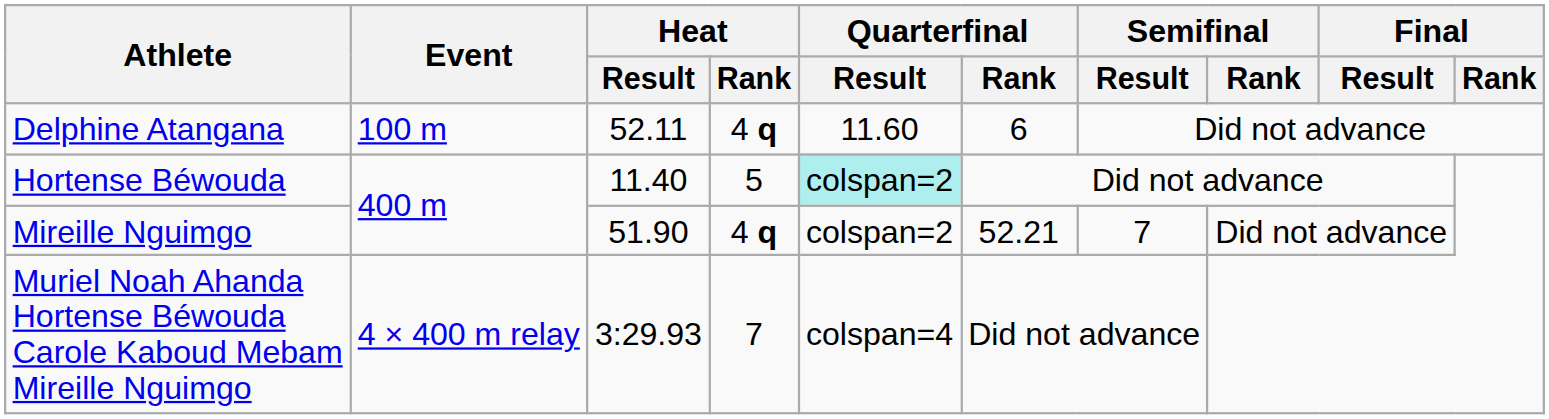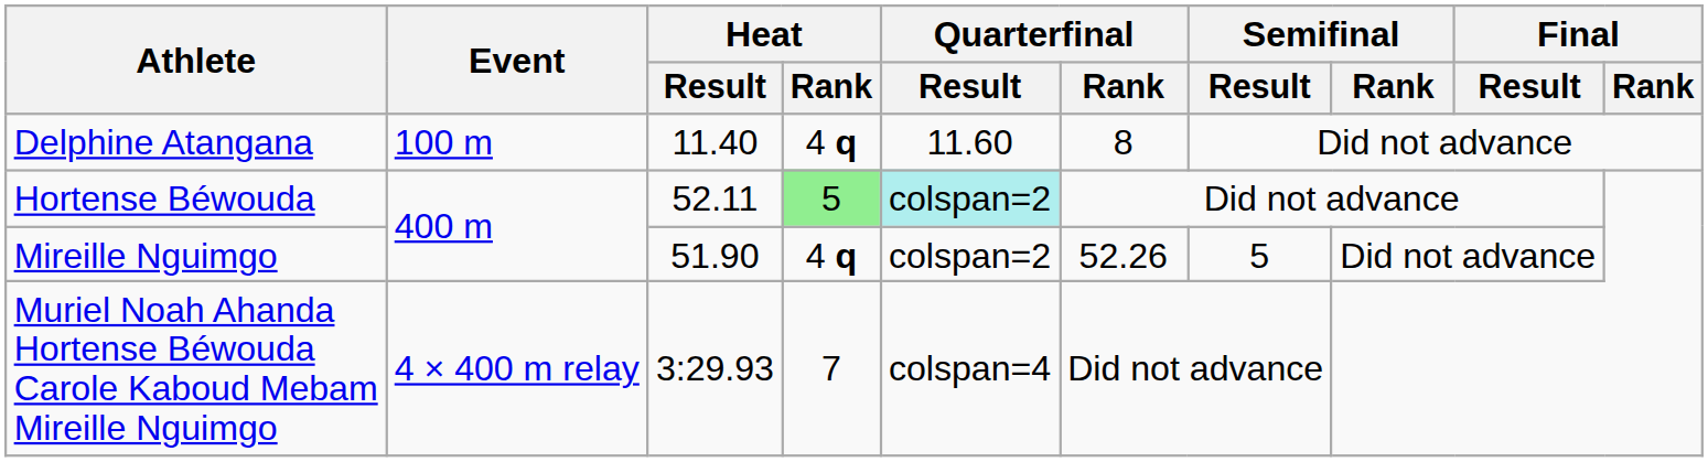Delphine Atangana | Heat / Result: 52.11 -> 11.40
Delphine Atangana | Quarterfinal / Rank: 6 -> 8
Hortense Béwouda | Heat / Result: 11.40 -> 52.11
Hortense Béwouda | Heat / Rank: no background -> lightgreen background
Mireille Nguimgo | Quarterfinal / Rank: 52.21 -> 52.26
Mireille Nguimgo | Semifinal / Result: 7 -> 5
